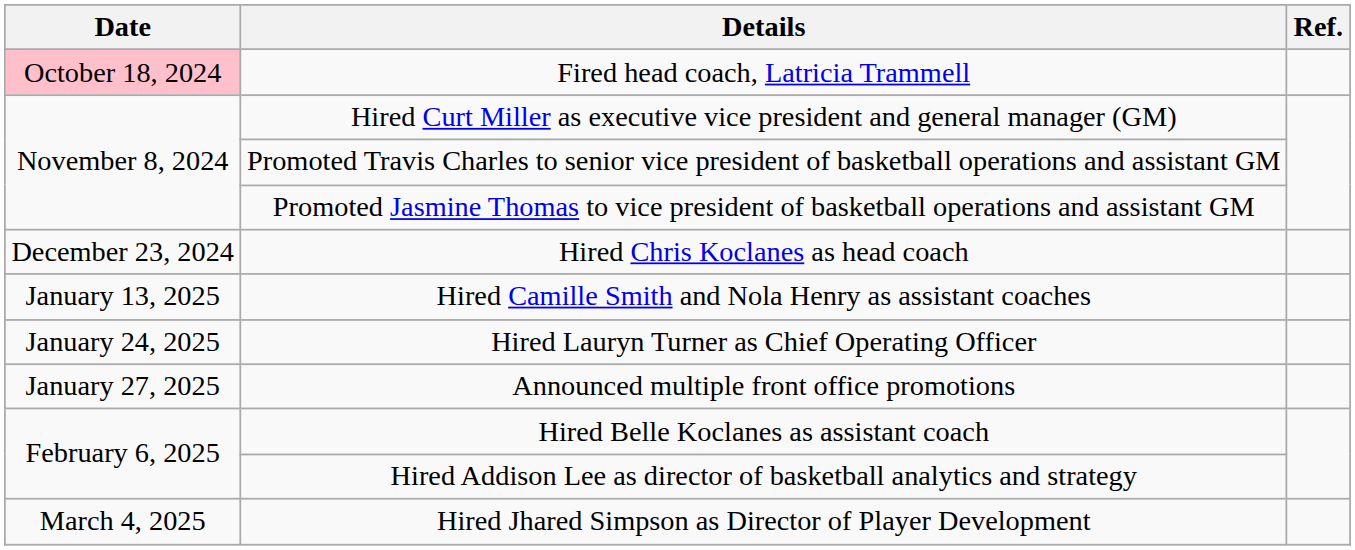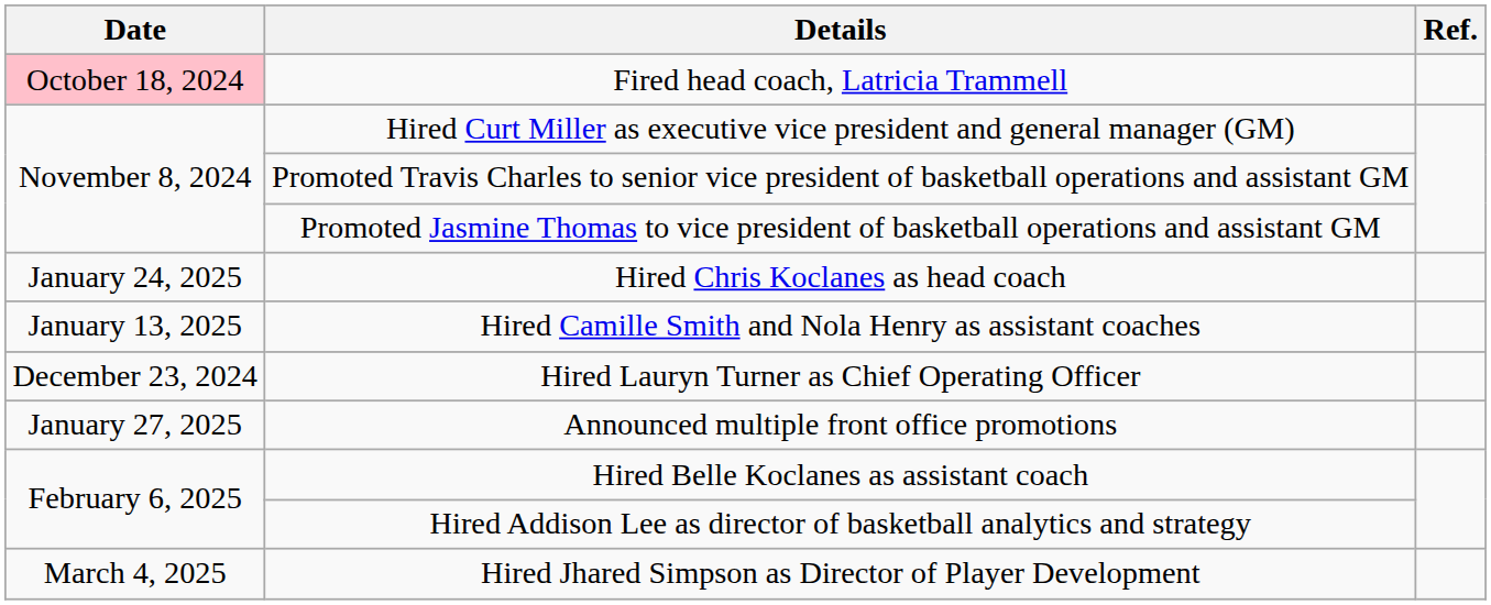Hired Chris Koclanes as head coach | Date: December 23, 2024 -> January 24, 2025
Hired Lauryn Turner as Chief Operating Officer | Date: January 24, 2025 -> December 23, 2024
